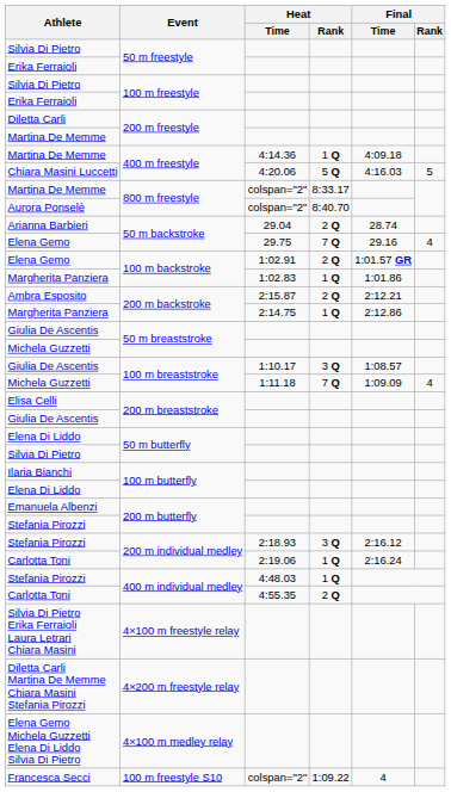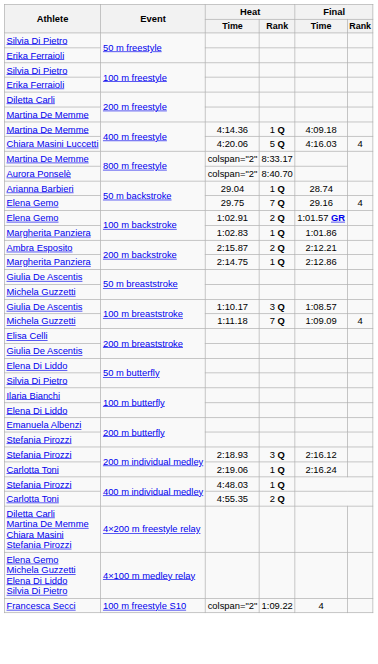Chiara Masini Luccetti | Final / Rank: 5 -> 4
Arianna Barbieri | Heat / Rank: 2 Q -> 1 Q
- row: Silvia Di Pietro Erika Ferraioli Laura Letrari Chiara Masini | 4×100 m freestyle relay
